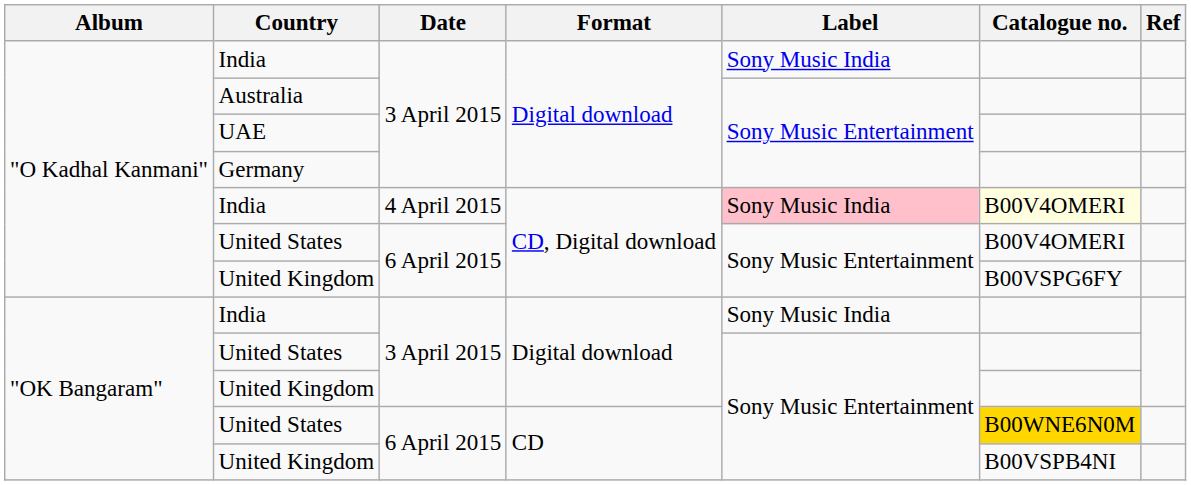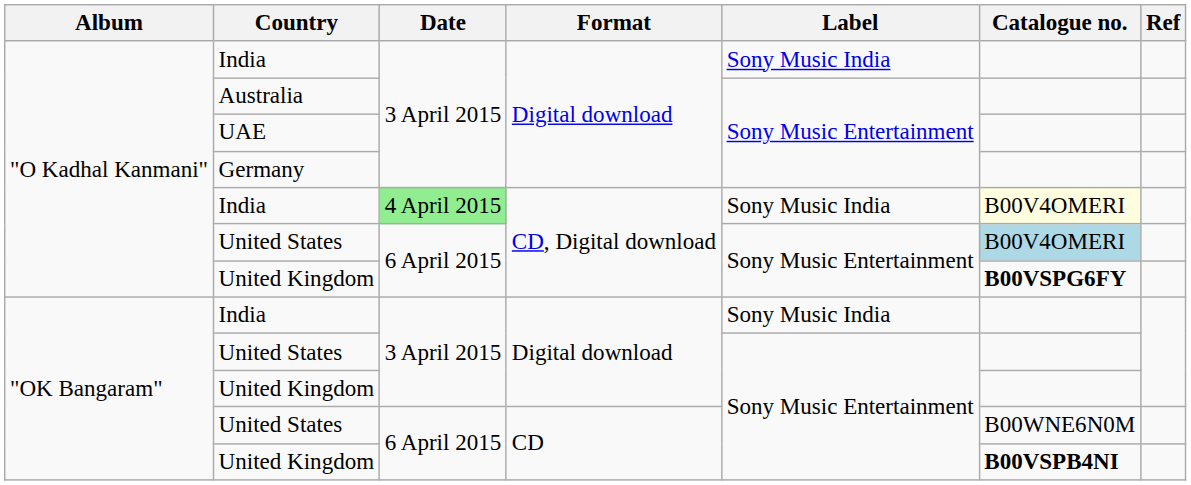India / CD, Digital download | Date: no background -> lightgreen background
India / CD, Digital download | Label: pink background -> no background
United States / CD, Digital download | Catalogue no.: no background -> lightblue background
United Kingdom / CD, Digital download | Catalogue no.: normal -> bold
United States / CD | Catalogue no.: gold background -> no background
United Kingdom / CD | Catalogue no.: normal -> bold
